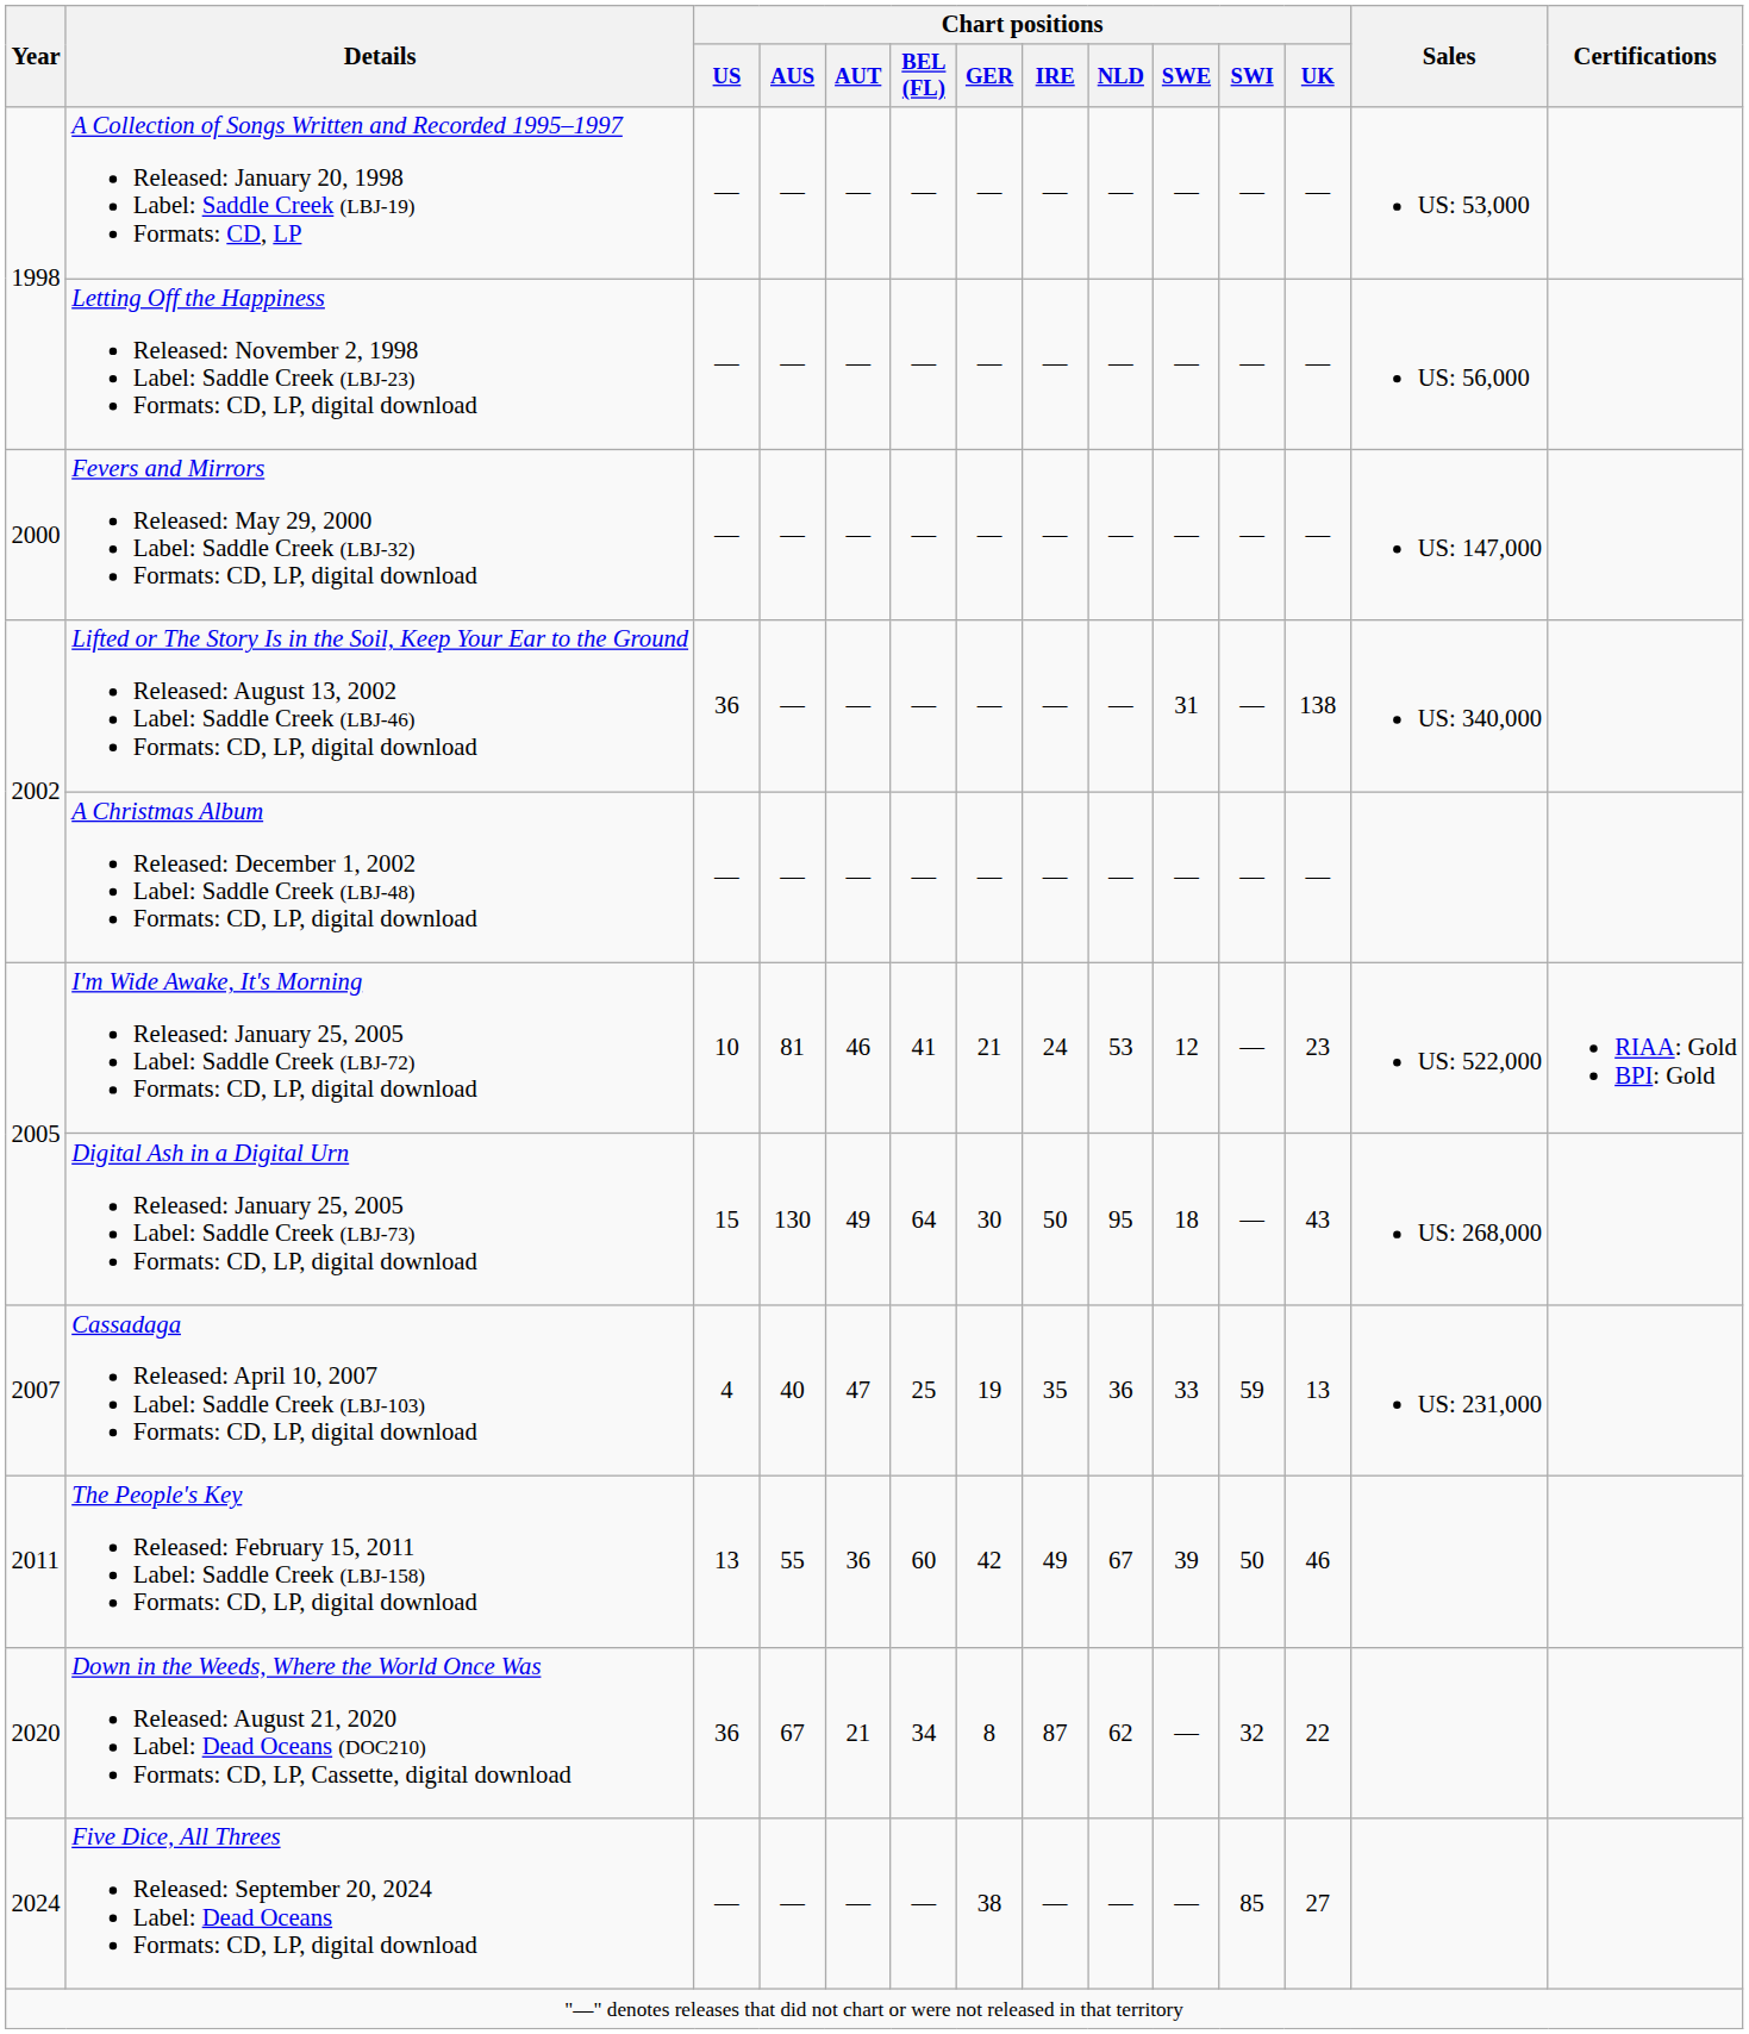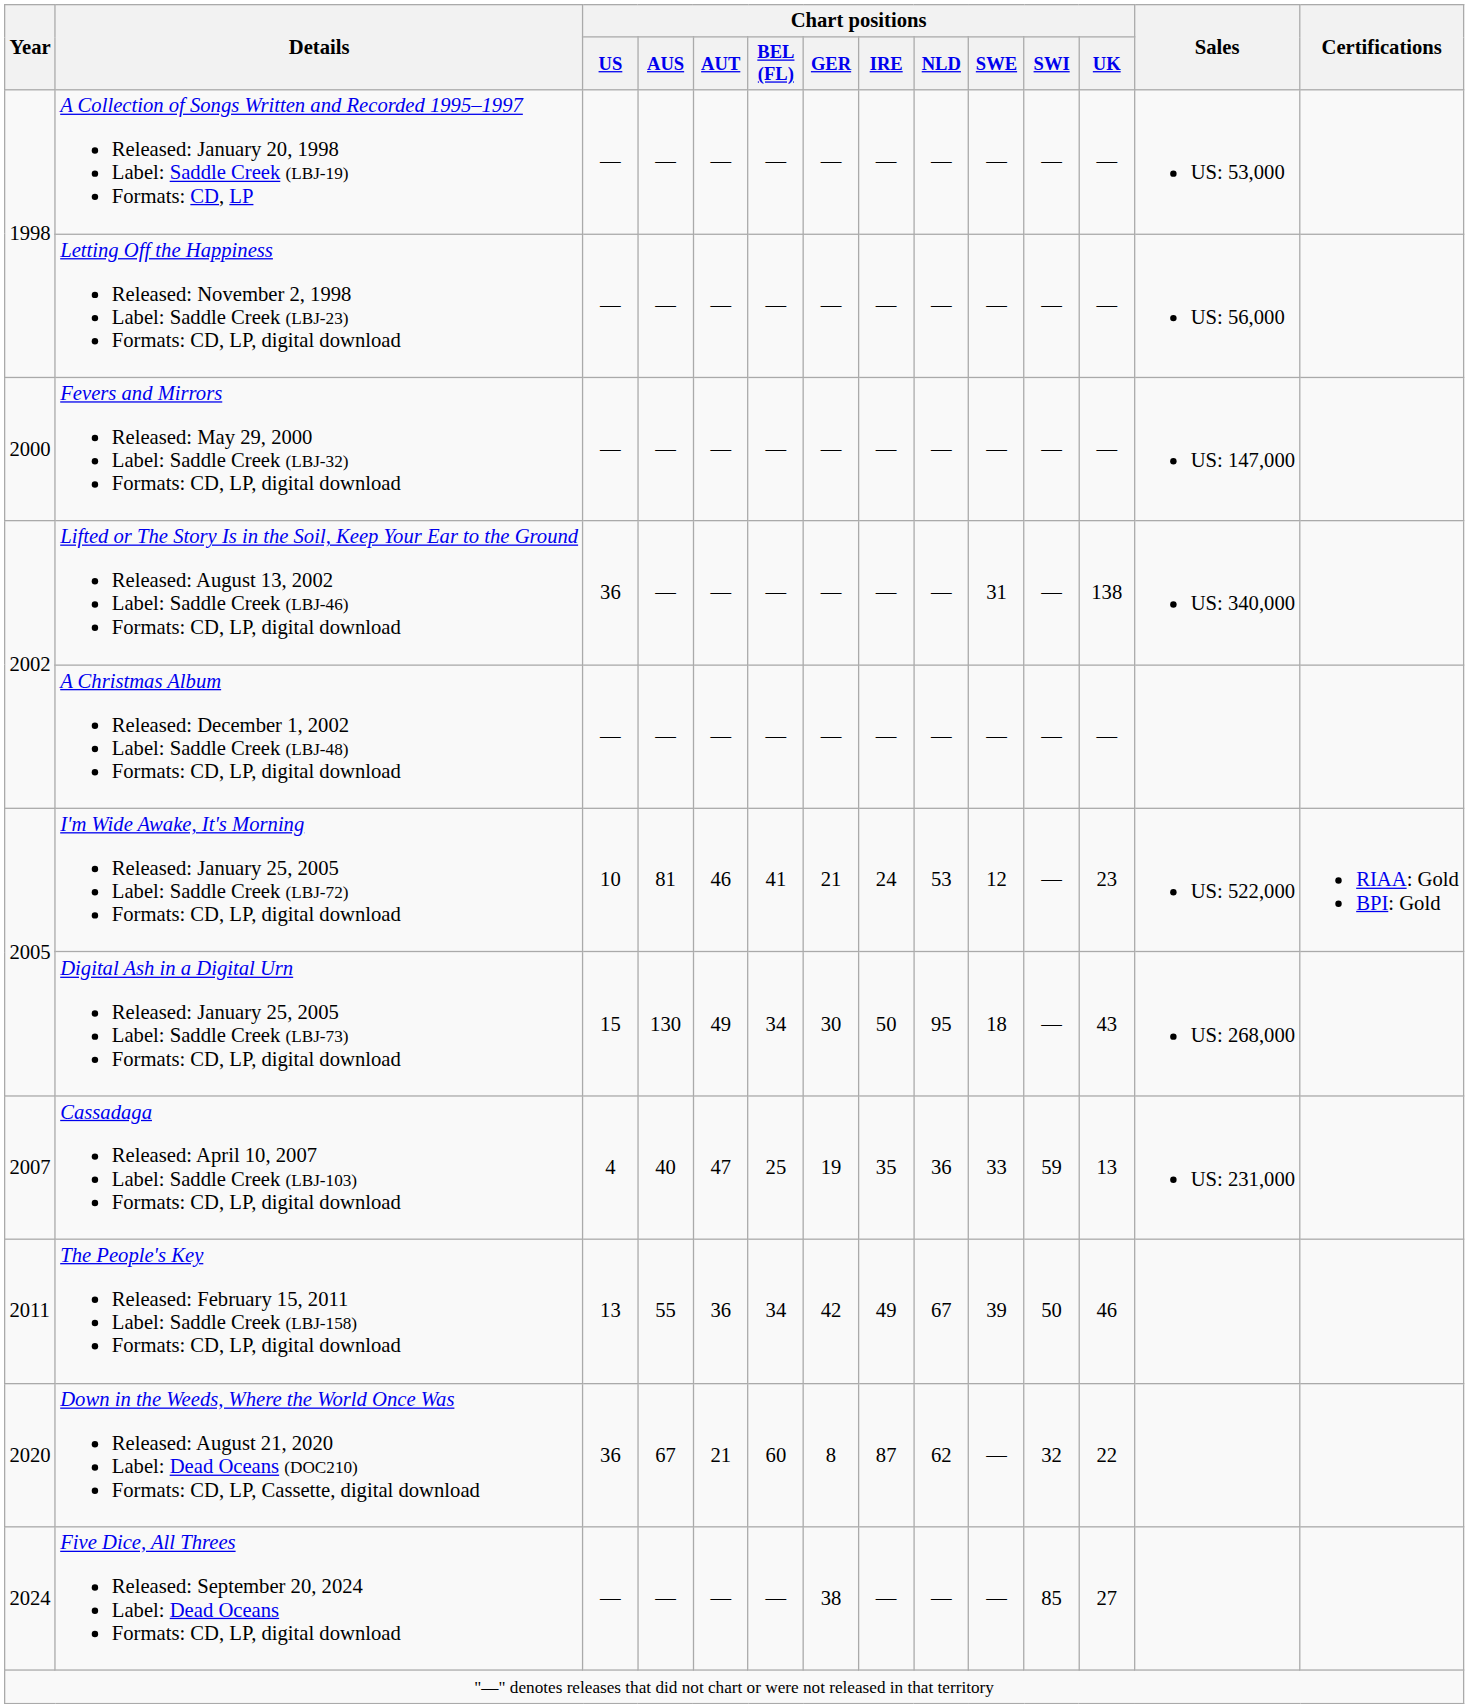row 9 | Chart positions / BEL (FL): 64 -> 34
row 11 | Chart positions / BEL (FL): 60 -> 34
row 12 | Chart positions / BEL (FL): 34 -> 60
